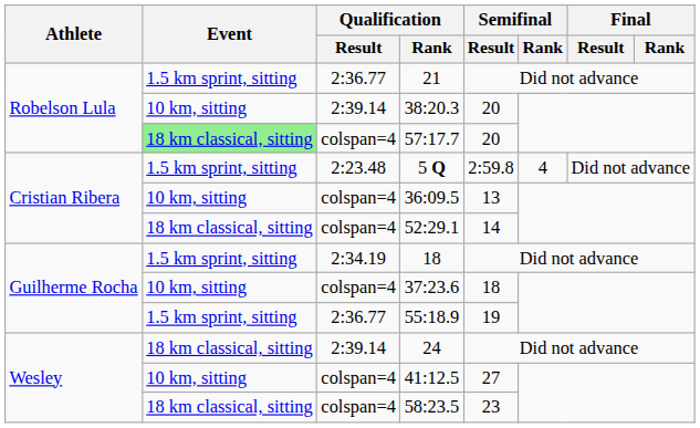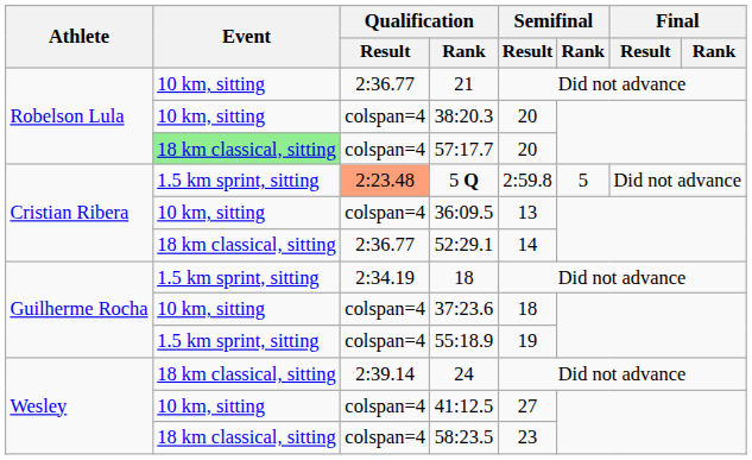21 | Event: 1.5 km sprint, sitting -> 10 km, sitting
38:20.3 | Qualification / Result: 2:39.14 -> colspan=4
5 Q | Qualification / Result: no background -> lightsalmon background
5 Q | Semifinal / Rank: 4 -> 5
52:29.1 | Qualification / Result: colspan=4 -> 2:36.77
55:18.9 | Qualification / Result: 2:36.77 -> colspan=4
